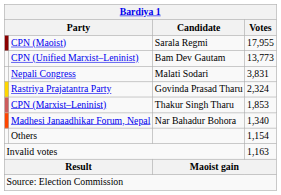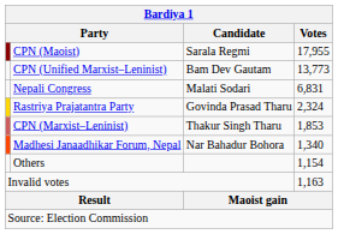Nepali Congress | Votes: 3,831 -> 6,831
